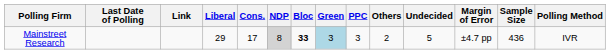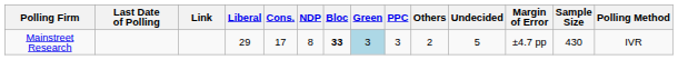Mainstreet Research | NDP: lightgrey background -> no background
Mainstreet Research | Sample Size: 436 -> 430
